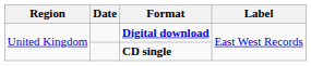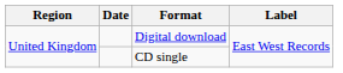Digital download | Format: bold -> normal
CD single | Format: bold -> normal
